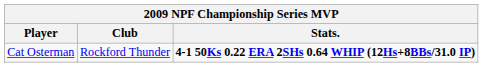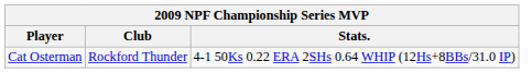Cat Osterman | Stats.: bold -> normal
